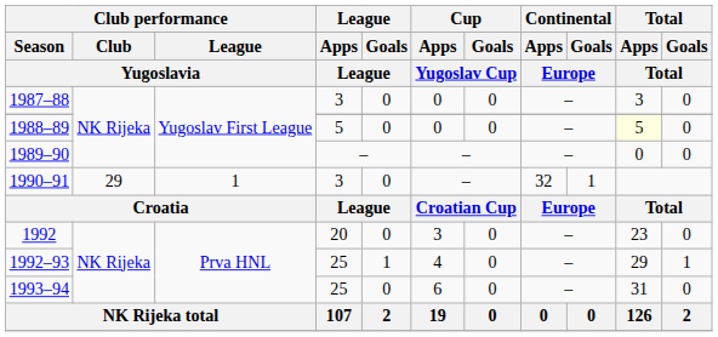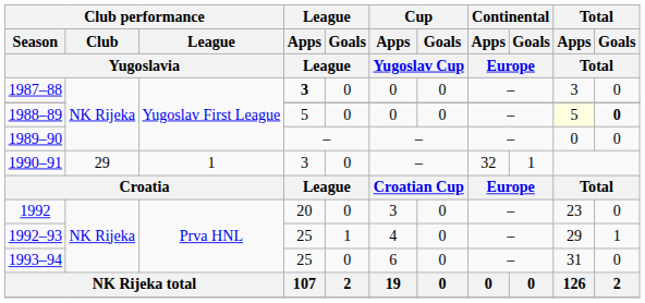1987–88 | League / Apps / League: normal -> bold
1988–89 | Total / Goals / Total: normal -> bold
